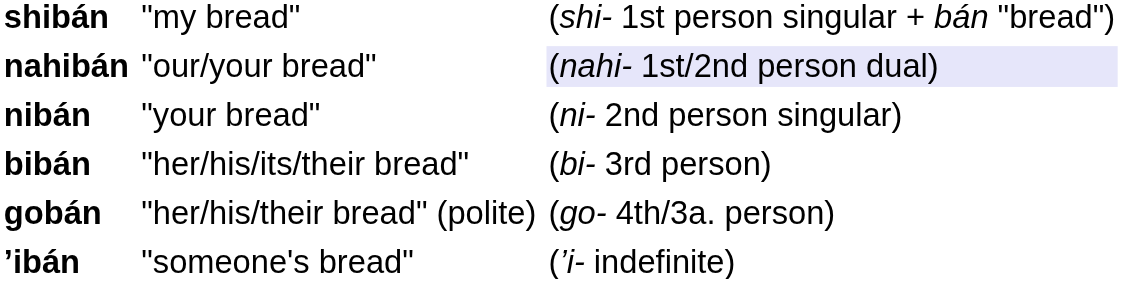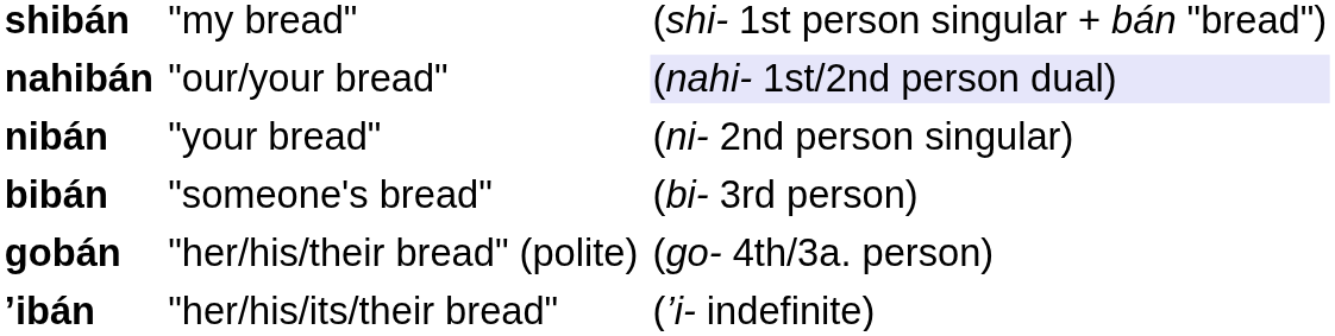bibán | column 2: "her/his/its/their bread" -> "someone's bread"
’ibán | column 2: "someone's bread" -> "her/his/its/their bread"
